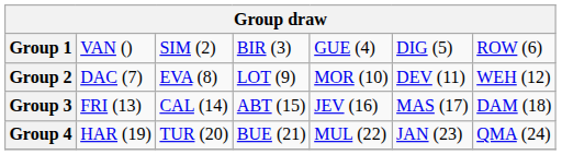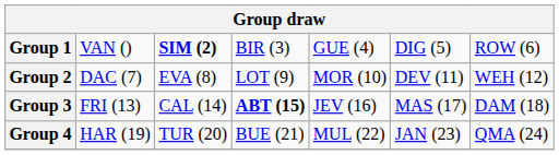Group 1 | column 3: normal -> bold
Group 3 | column 4: normal -> bold
